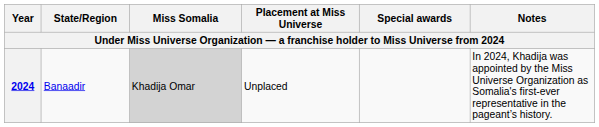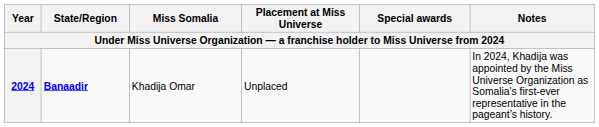2024 | State/Region: normal -> bold
2024 | Miss Somalia: lightgrey background -> no background
